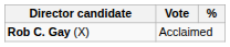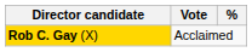Rob C. Gay (X) | Director candidate: no background -> gold background
